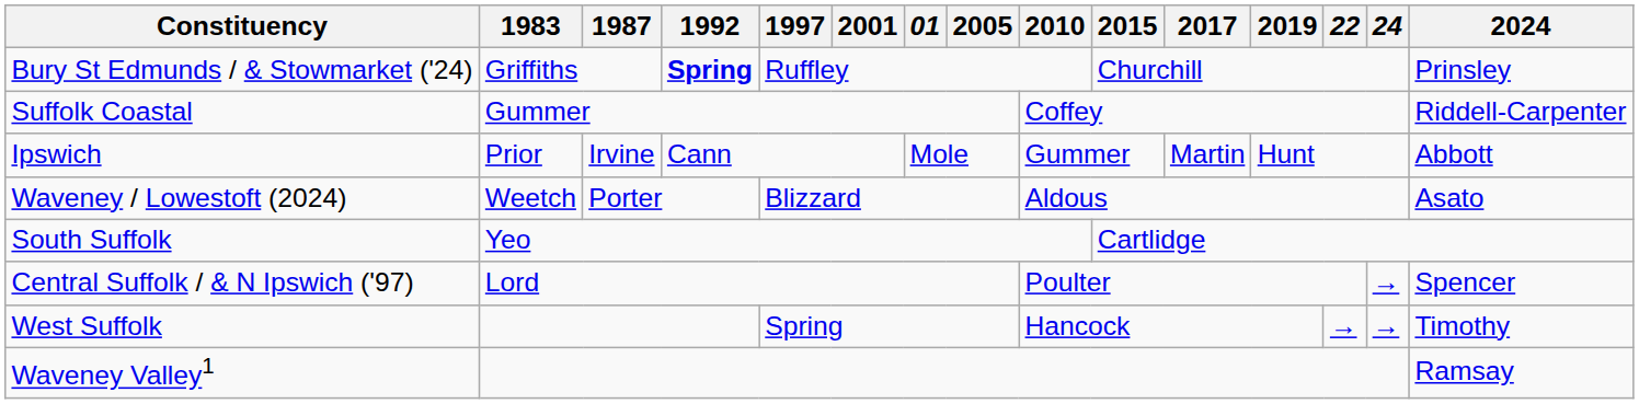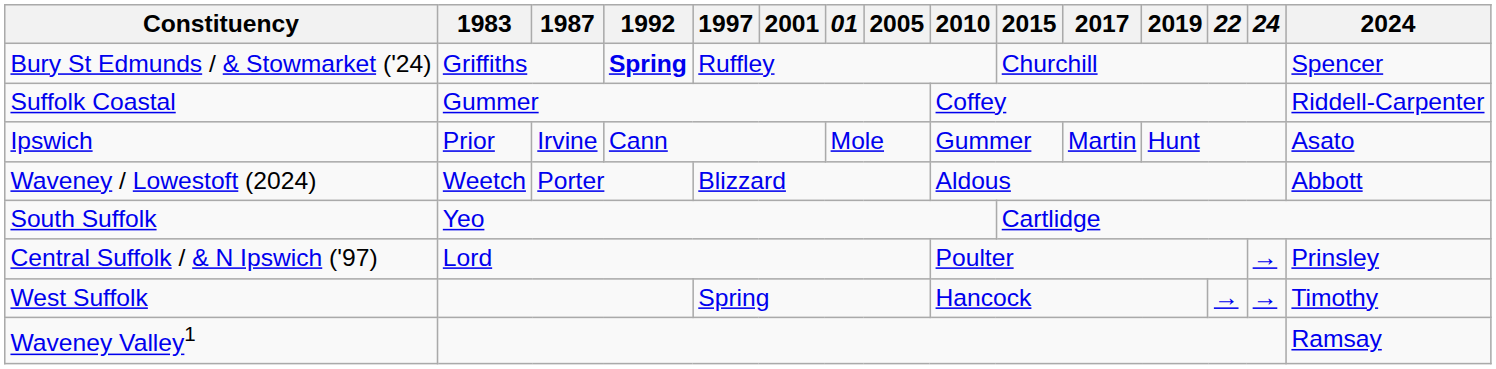Bury St Edmunds / & Stowmarket ('24) | 2024: Prinsley -> Spencer
Ipswich | 2024: Abbott -> Asato
Waveney / Lowestoft (2024) | 2024: Asato -> Abbott
Central Suffolk / & N Ipswich ('97) | 2024: Spencer -> Prinsley
